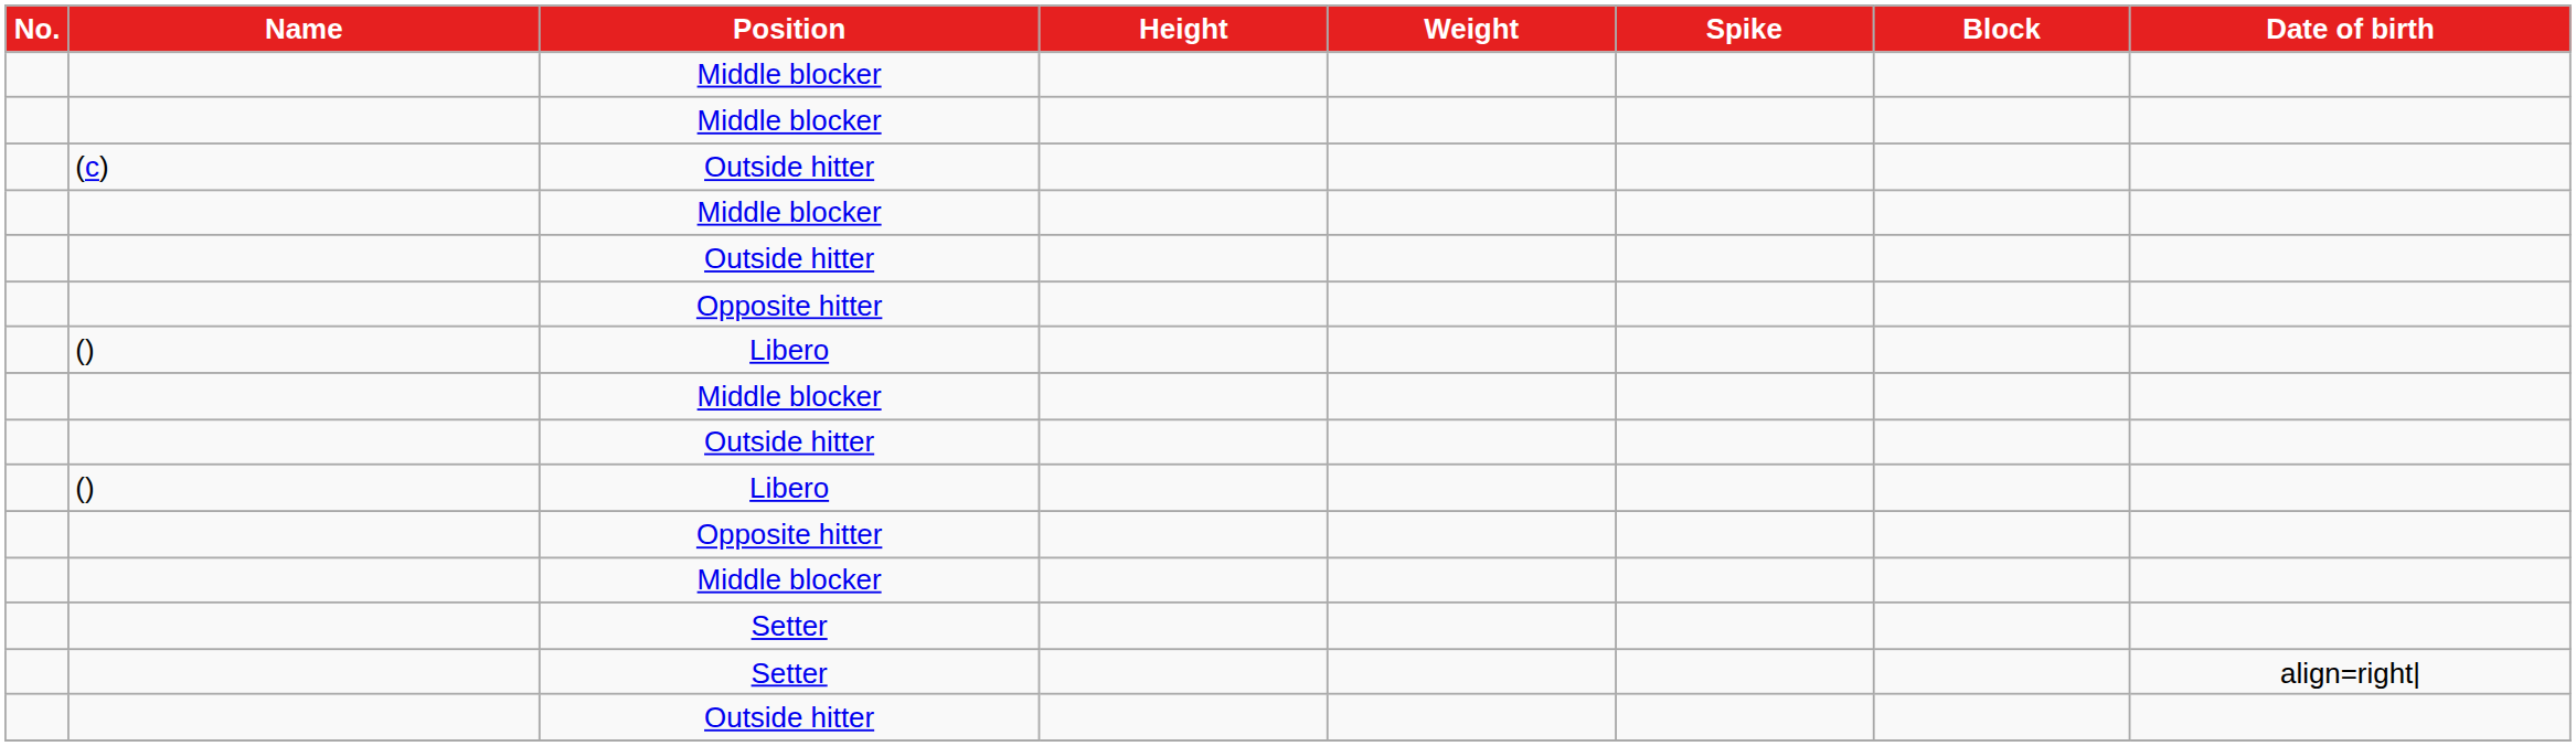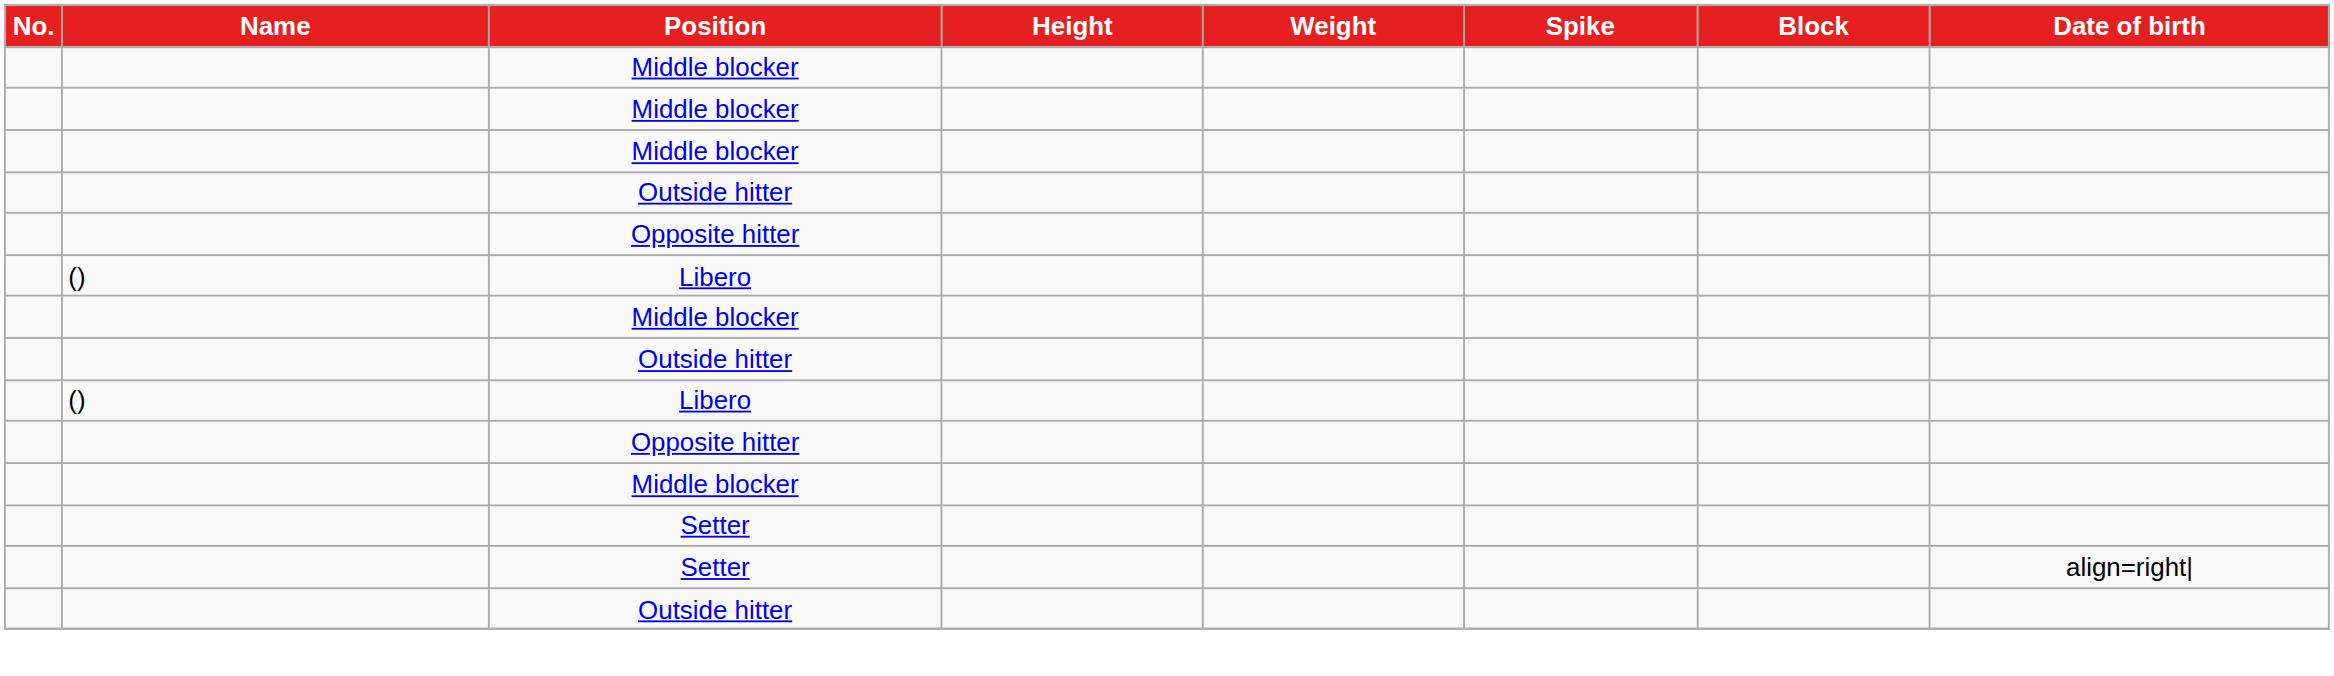- row: (c) | Outside hitter
